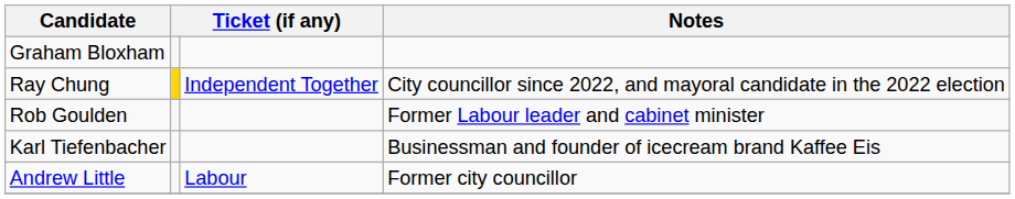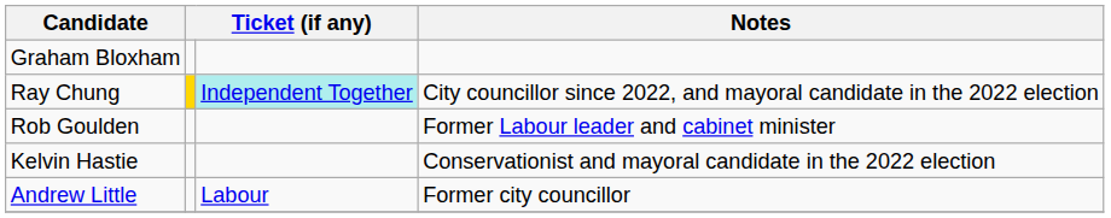Ray Chung | column 3: no background -> paleturquoise background
+ row: Kelvin Hastie | Conservationist and mayoral candidate in the 2022 election
- row: Karl Tiefenbacher | Businessman and founder of icecream brand Kaffee Eis
